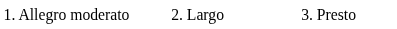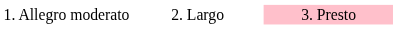1. Allegro moderato | column 3: no background -> pink background
